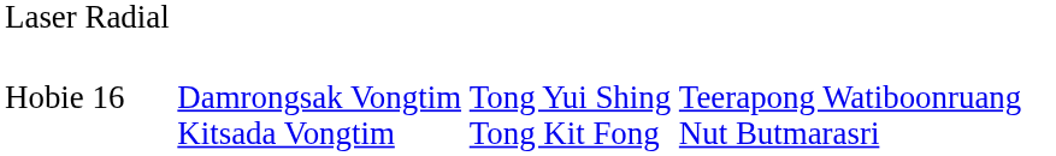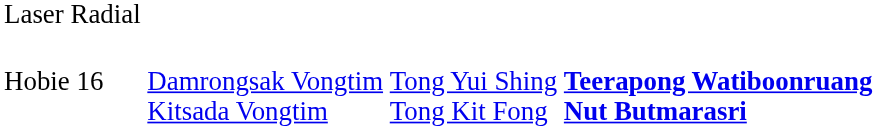Hobie 16 | column 4: normal -> bold
